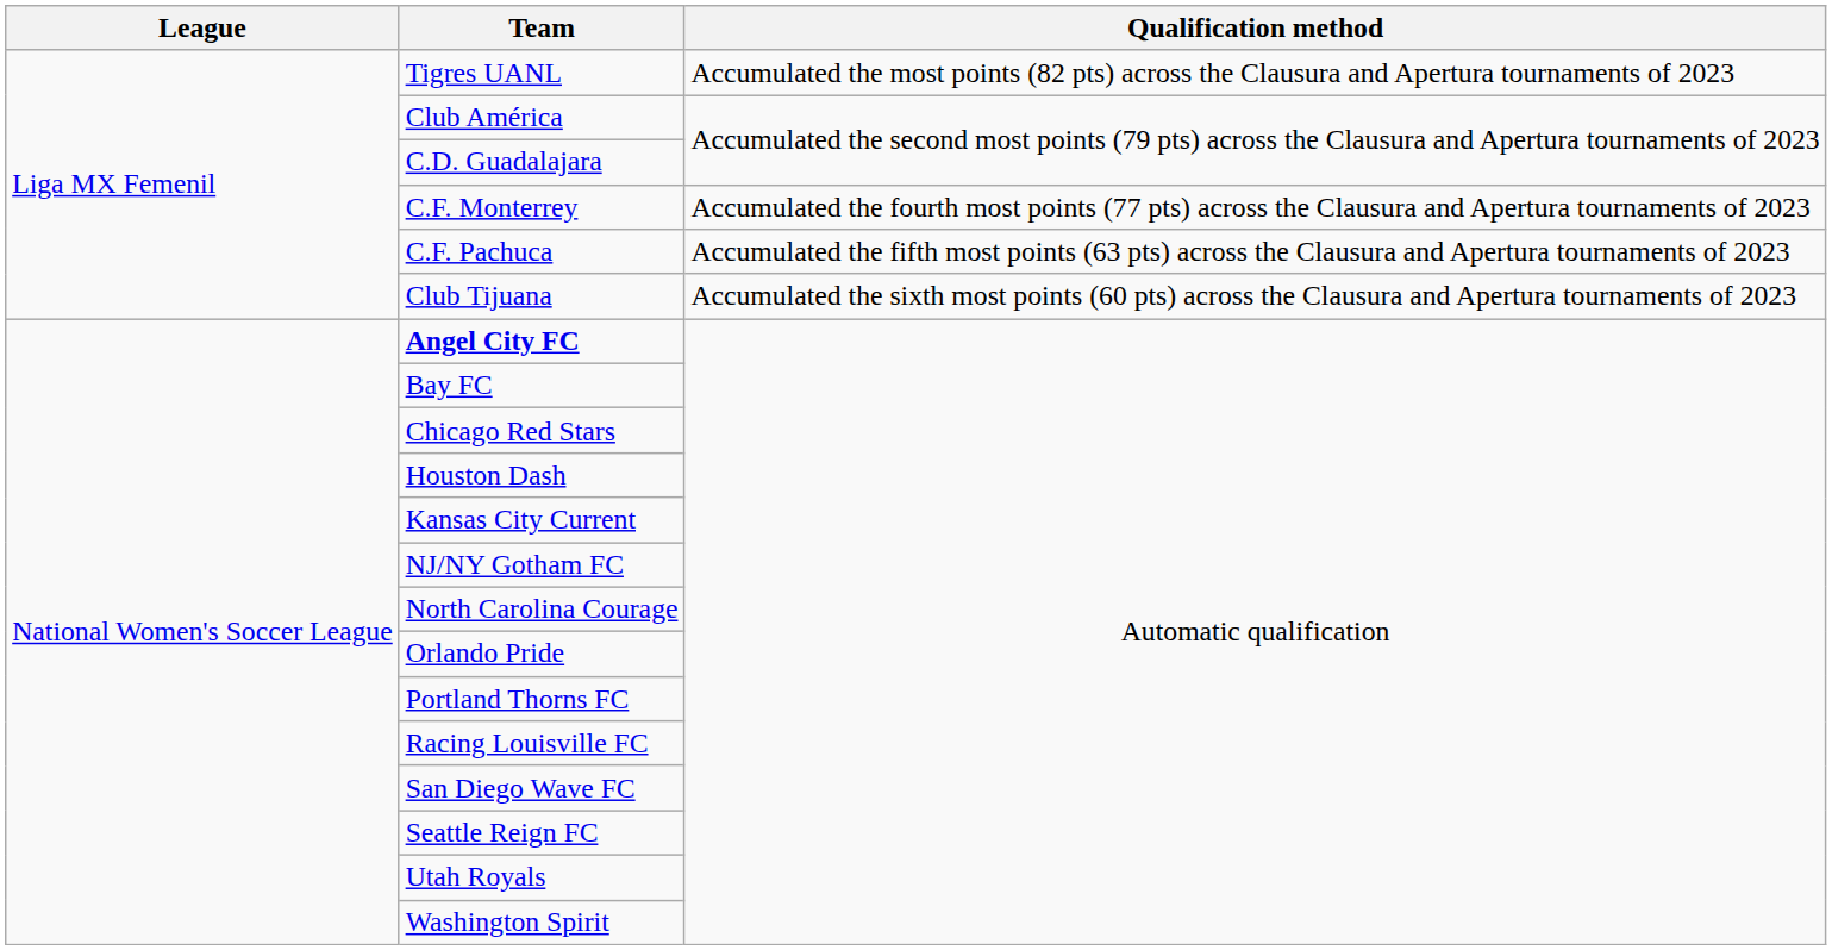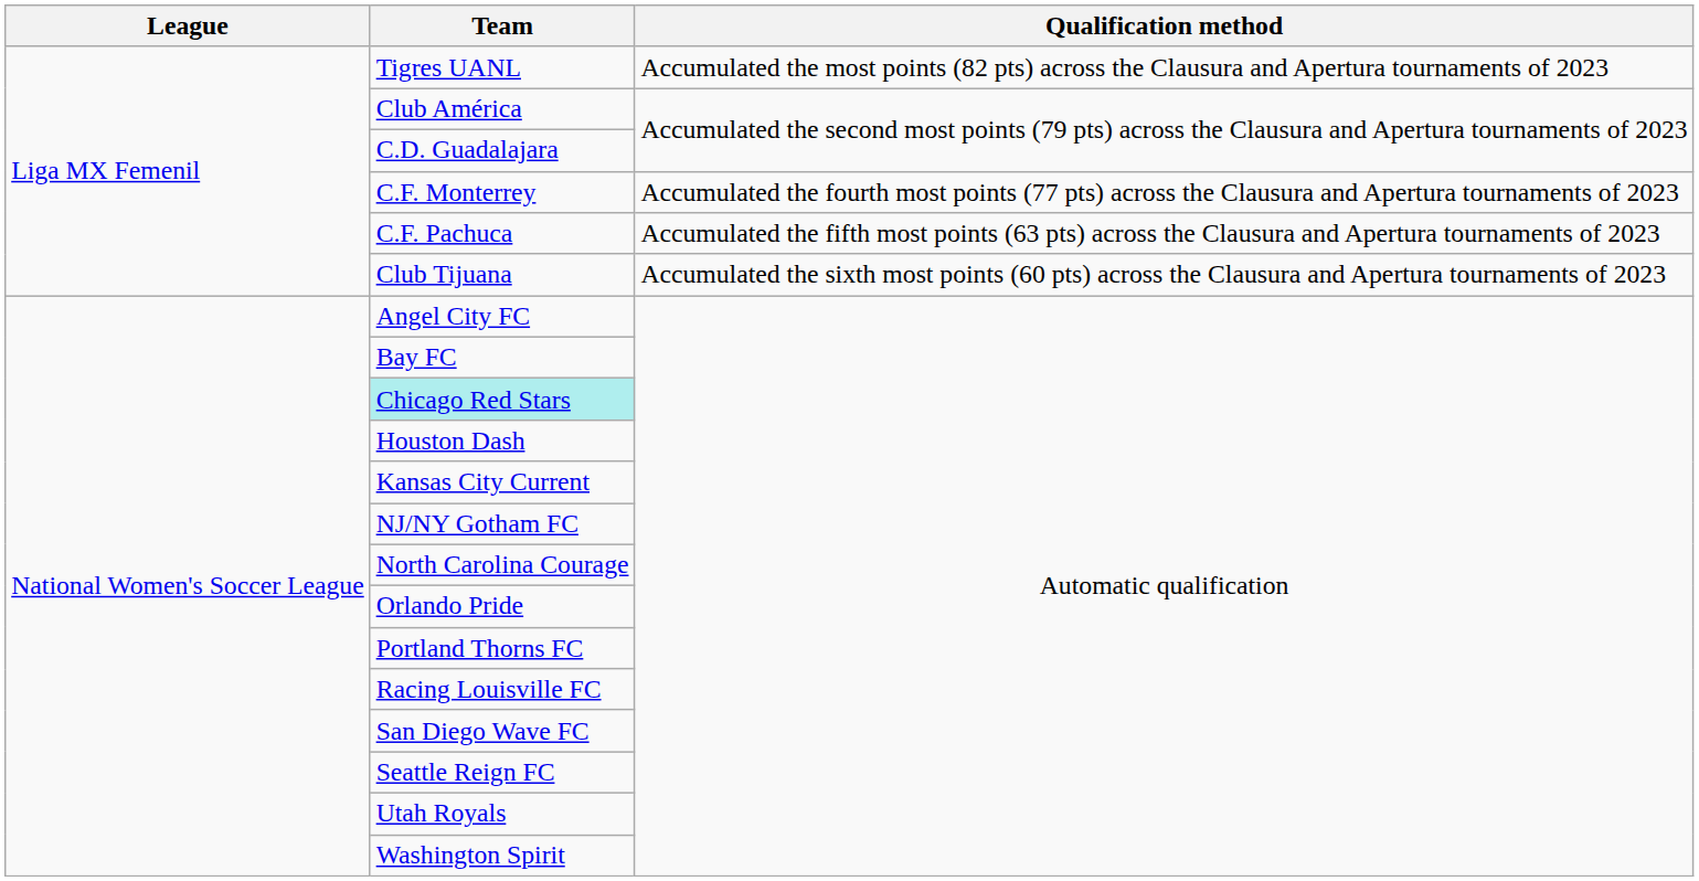Angel City FC | Team: bold -> normal
Chicago Red Stars | Team: no background -> paleturquoise background
